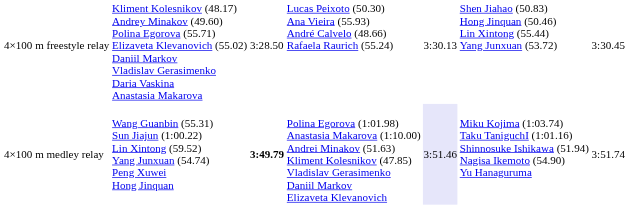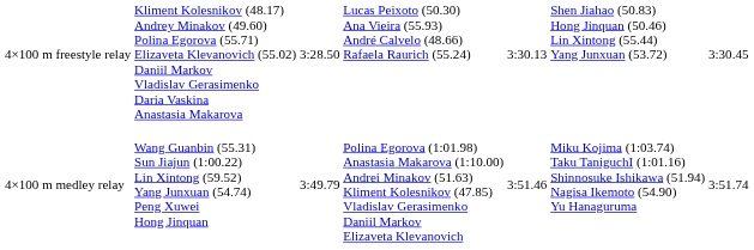4×100 m medley relay | column 3: bold -> normal
4×100 m medley relay | column 5: lavender background -> no background
